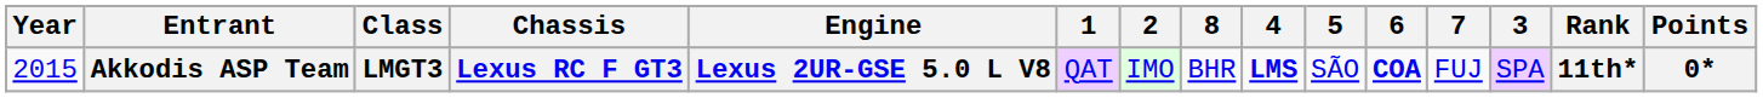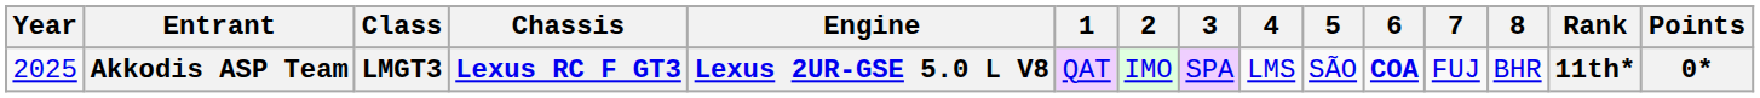columns swapped: 3 <-> 8
Akkodis ASP Team | Year: 2015 -> 2025
Akkodis ASP Team | 4: bold -> normal
